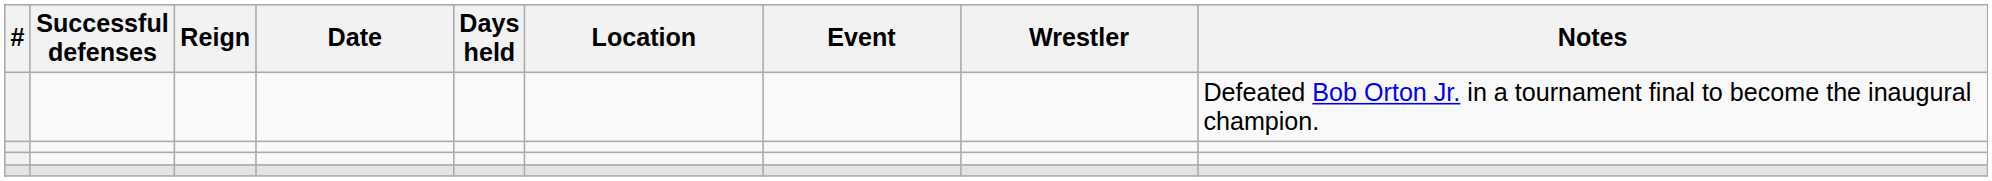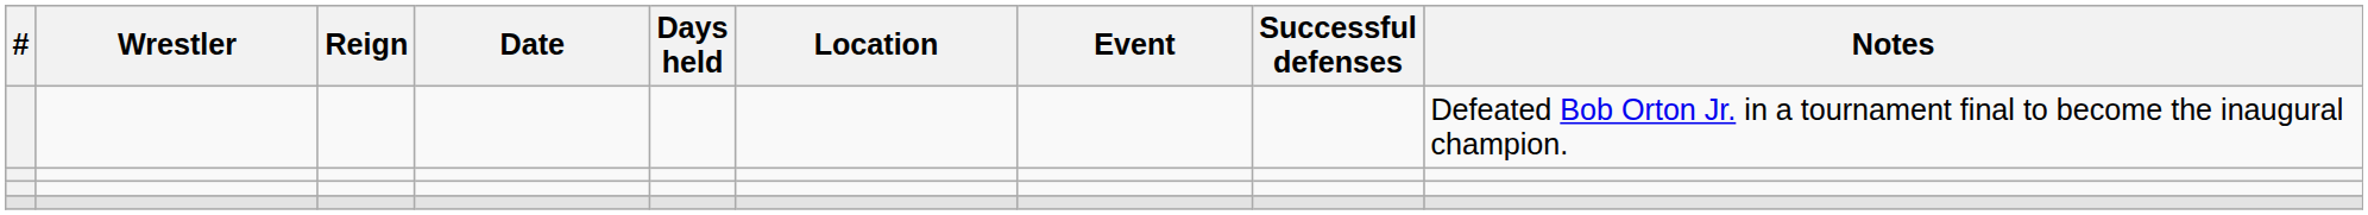columns swapped: Wrestler <-> Successful defenses
